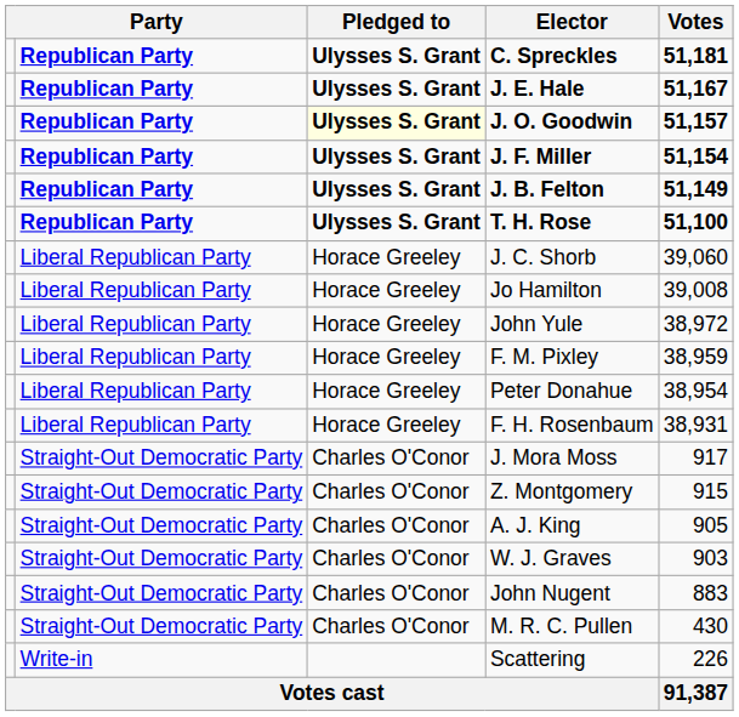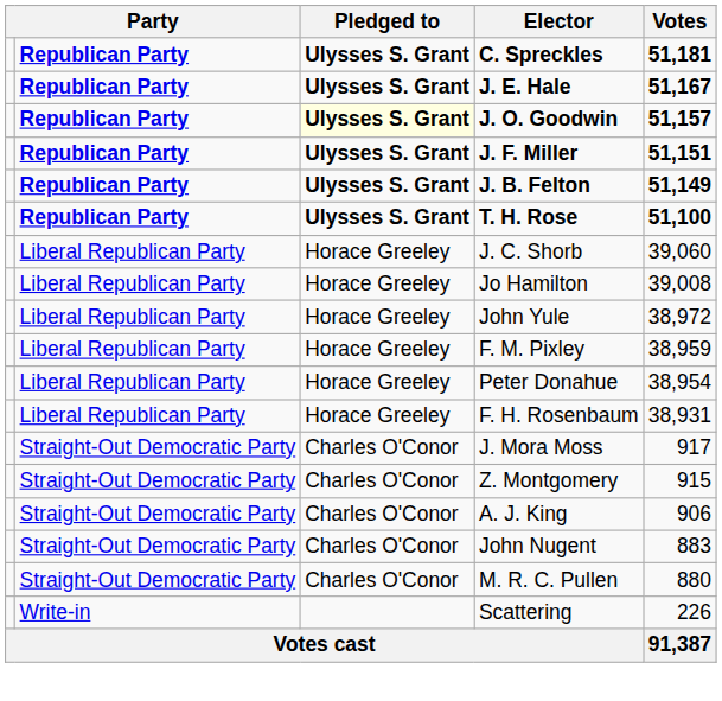J. F. Miller | Votes: 51,154 -> 51,151
A. J. King | Votes: 905 -> 906
- row: Straight-Out Democratic Party | Charles O'Conor | W. J. Graves | 903
M. R. C. Pullen | Votes: 430 -> 880
